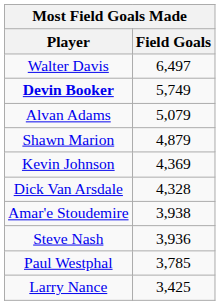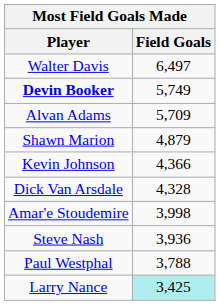Alvan Adams | Field Goals: 5,079 -> 5,709
Kevin Johnson | Field Goals: 4,369 -> 4,366
Amar'e Stoudemire | Field Goals: 3,938 -> 3,998
Paul Westphal | Field Goals: 3,785 -> 3,788
Larry Nance | Field Goals: no background -> paleturquoise background
